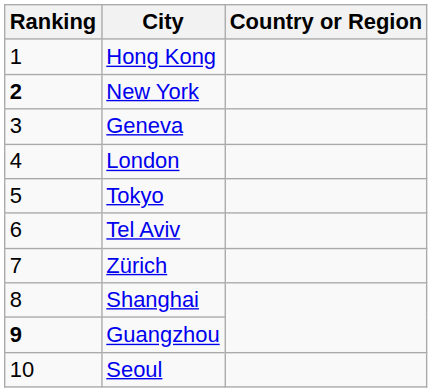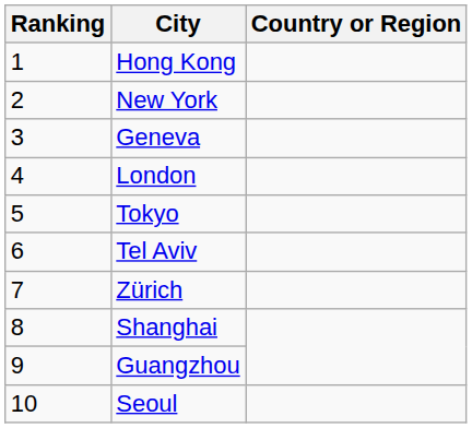New York | Ranking: bold -> normal
Guangzhou | Ranking: bold -> normal
